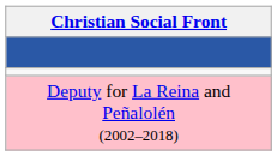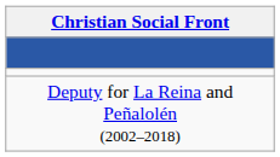row 4 | column 1: pink background -> no background
